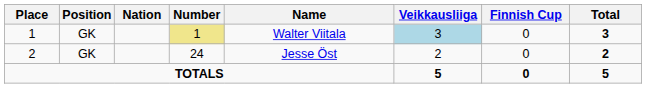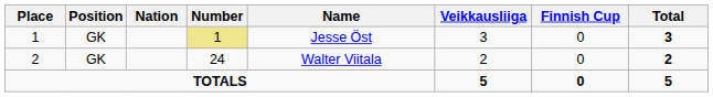row 2 | Name: Walter Viitala -> Jesse Öst
row 2 | Veikkausliiga: lightblue background -> no background
row 3 | Name: Jesse Öst -> Walter Viitala
